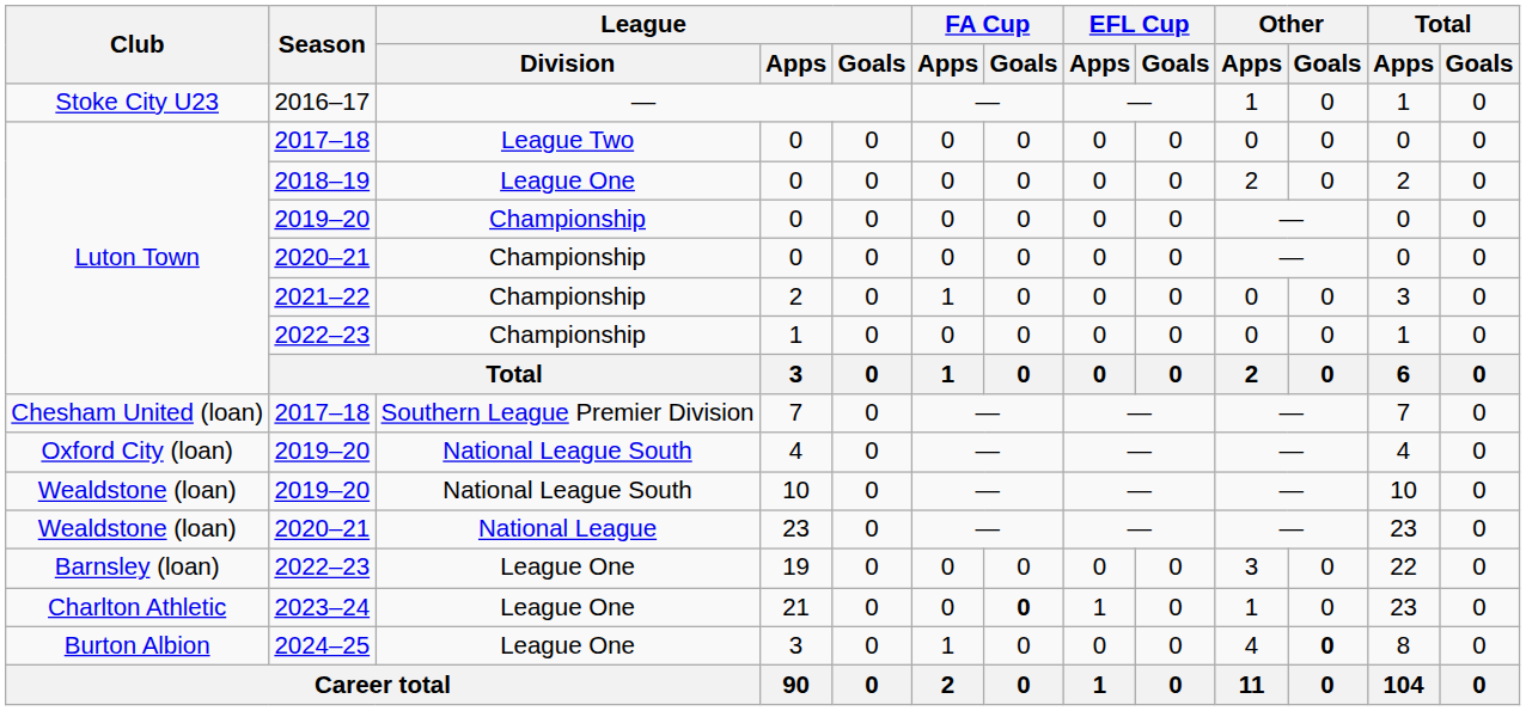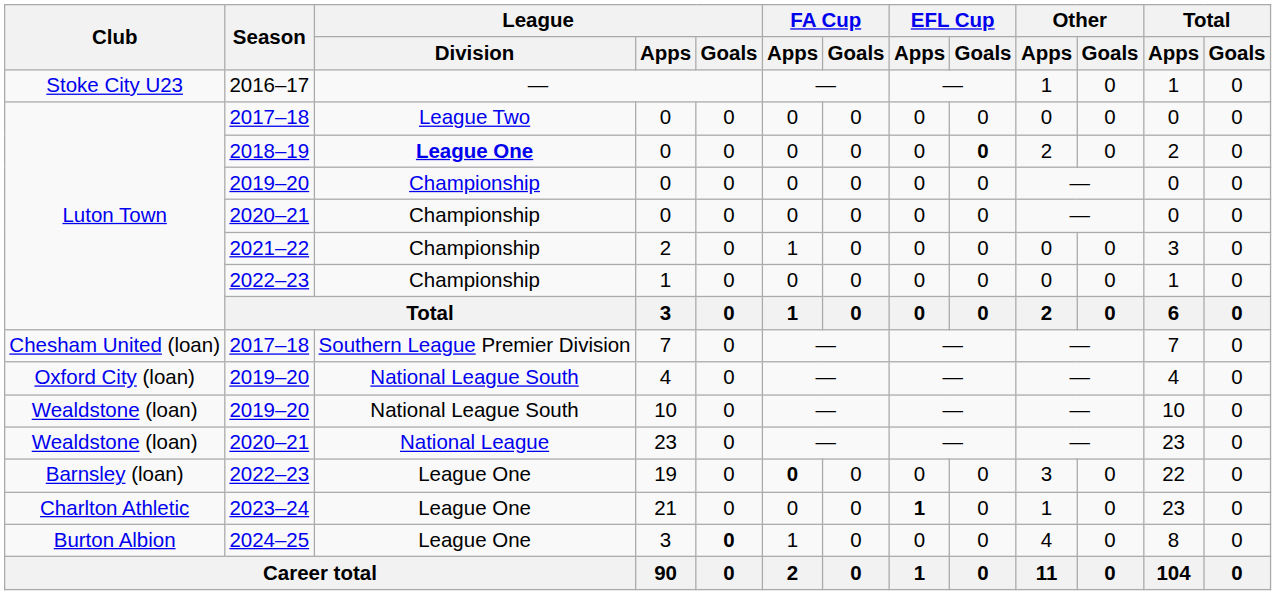2018–19 / 0 | League / Division: normal -> bold
2018–19 / 0 | EFL Cup / Goals: normal -> bold
19 | FA Cup / Apps: normal -> bold
21 | FA Cup / Goals: bold -> normal
21 | EFL Cup / Apps: normal -> bold
2024–25 / 3 | League / Goals: normal -> bold
2024–25 / 3 | Other / Goals: bold -> normal
